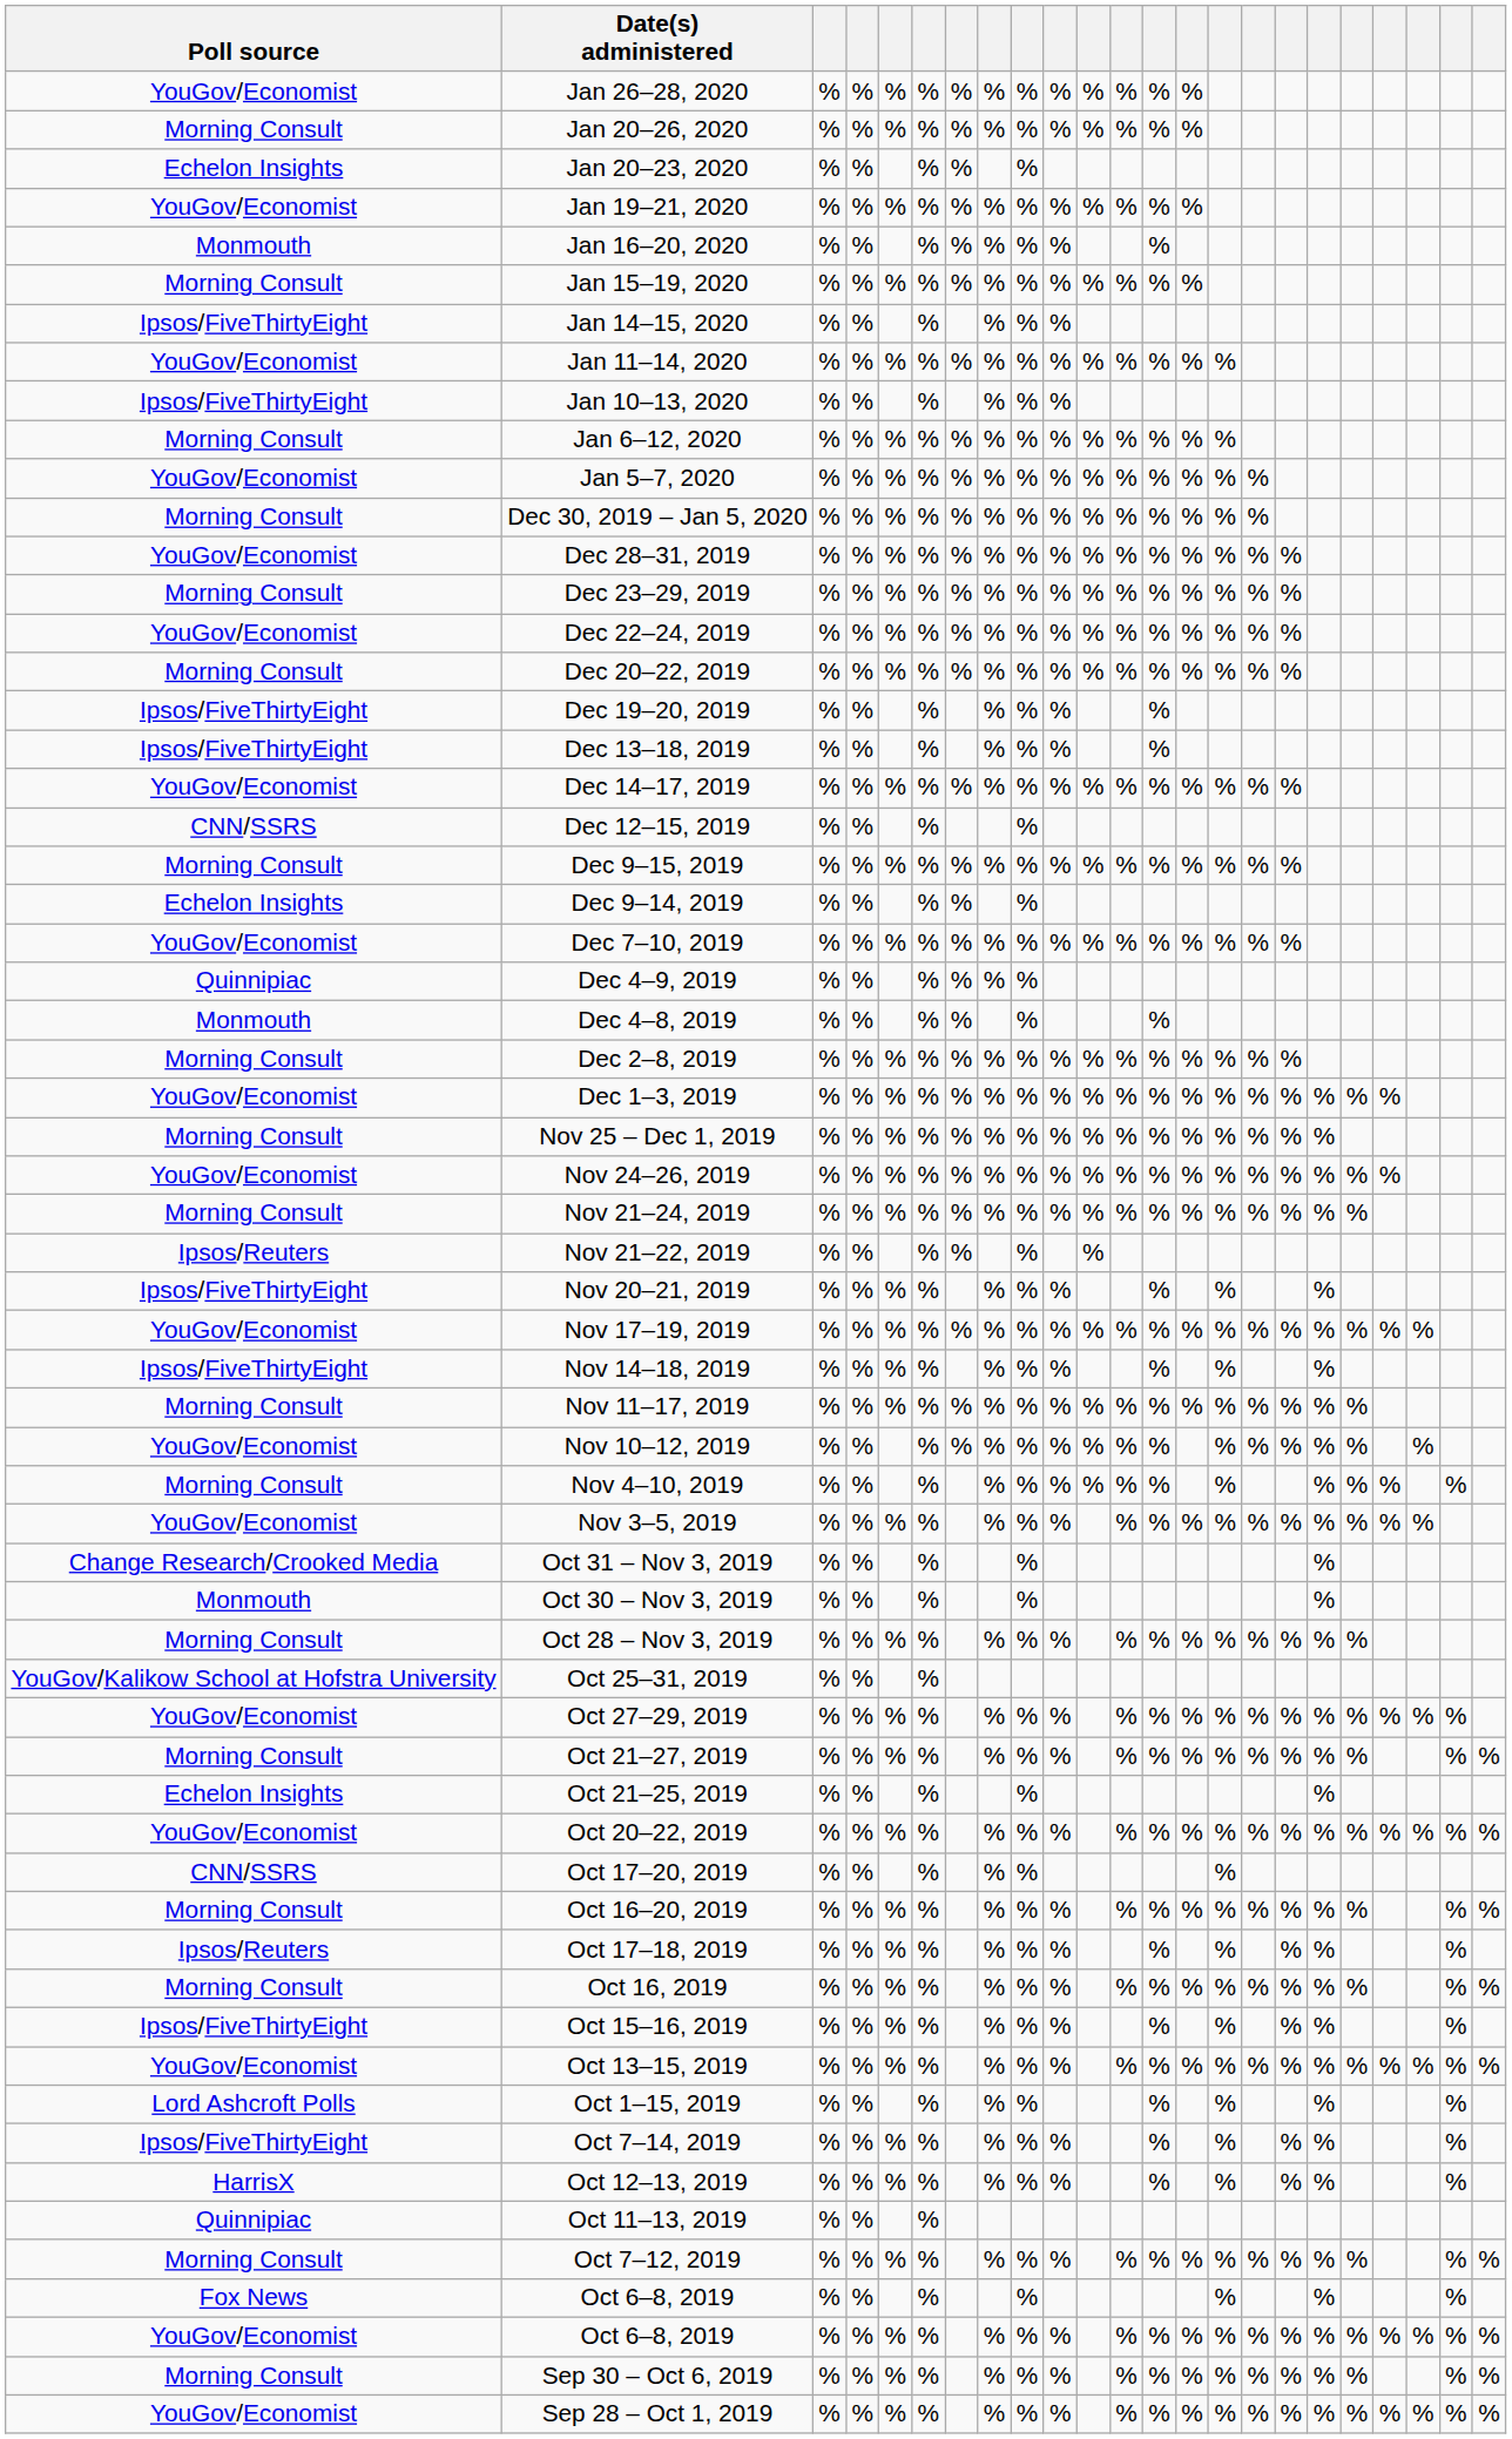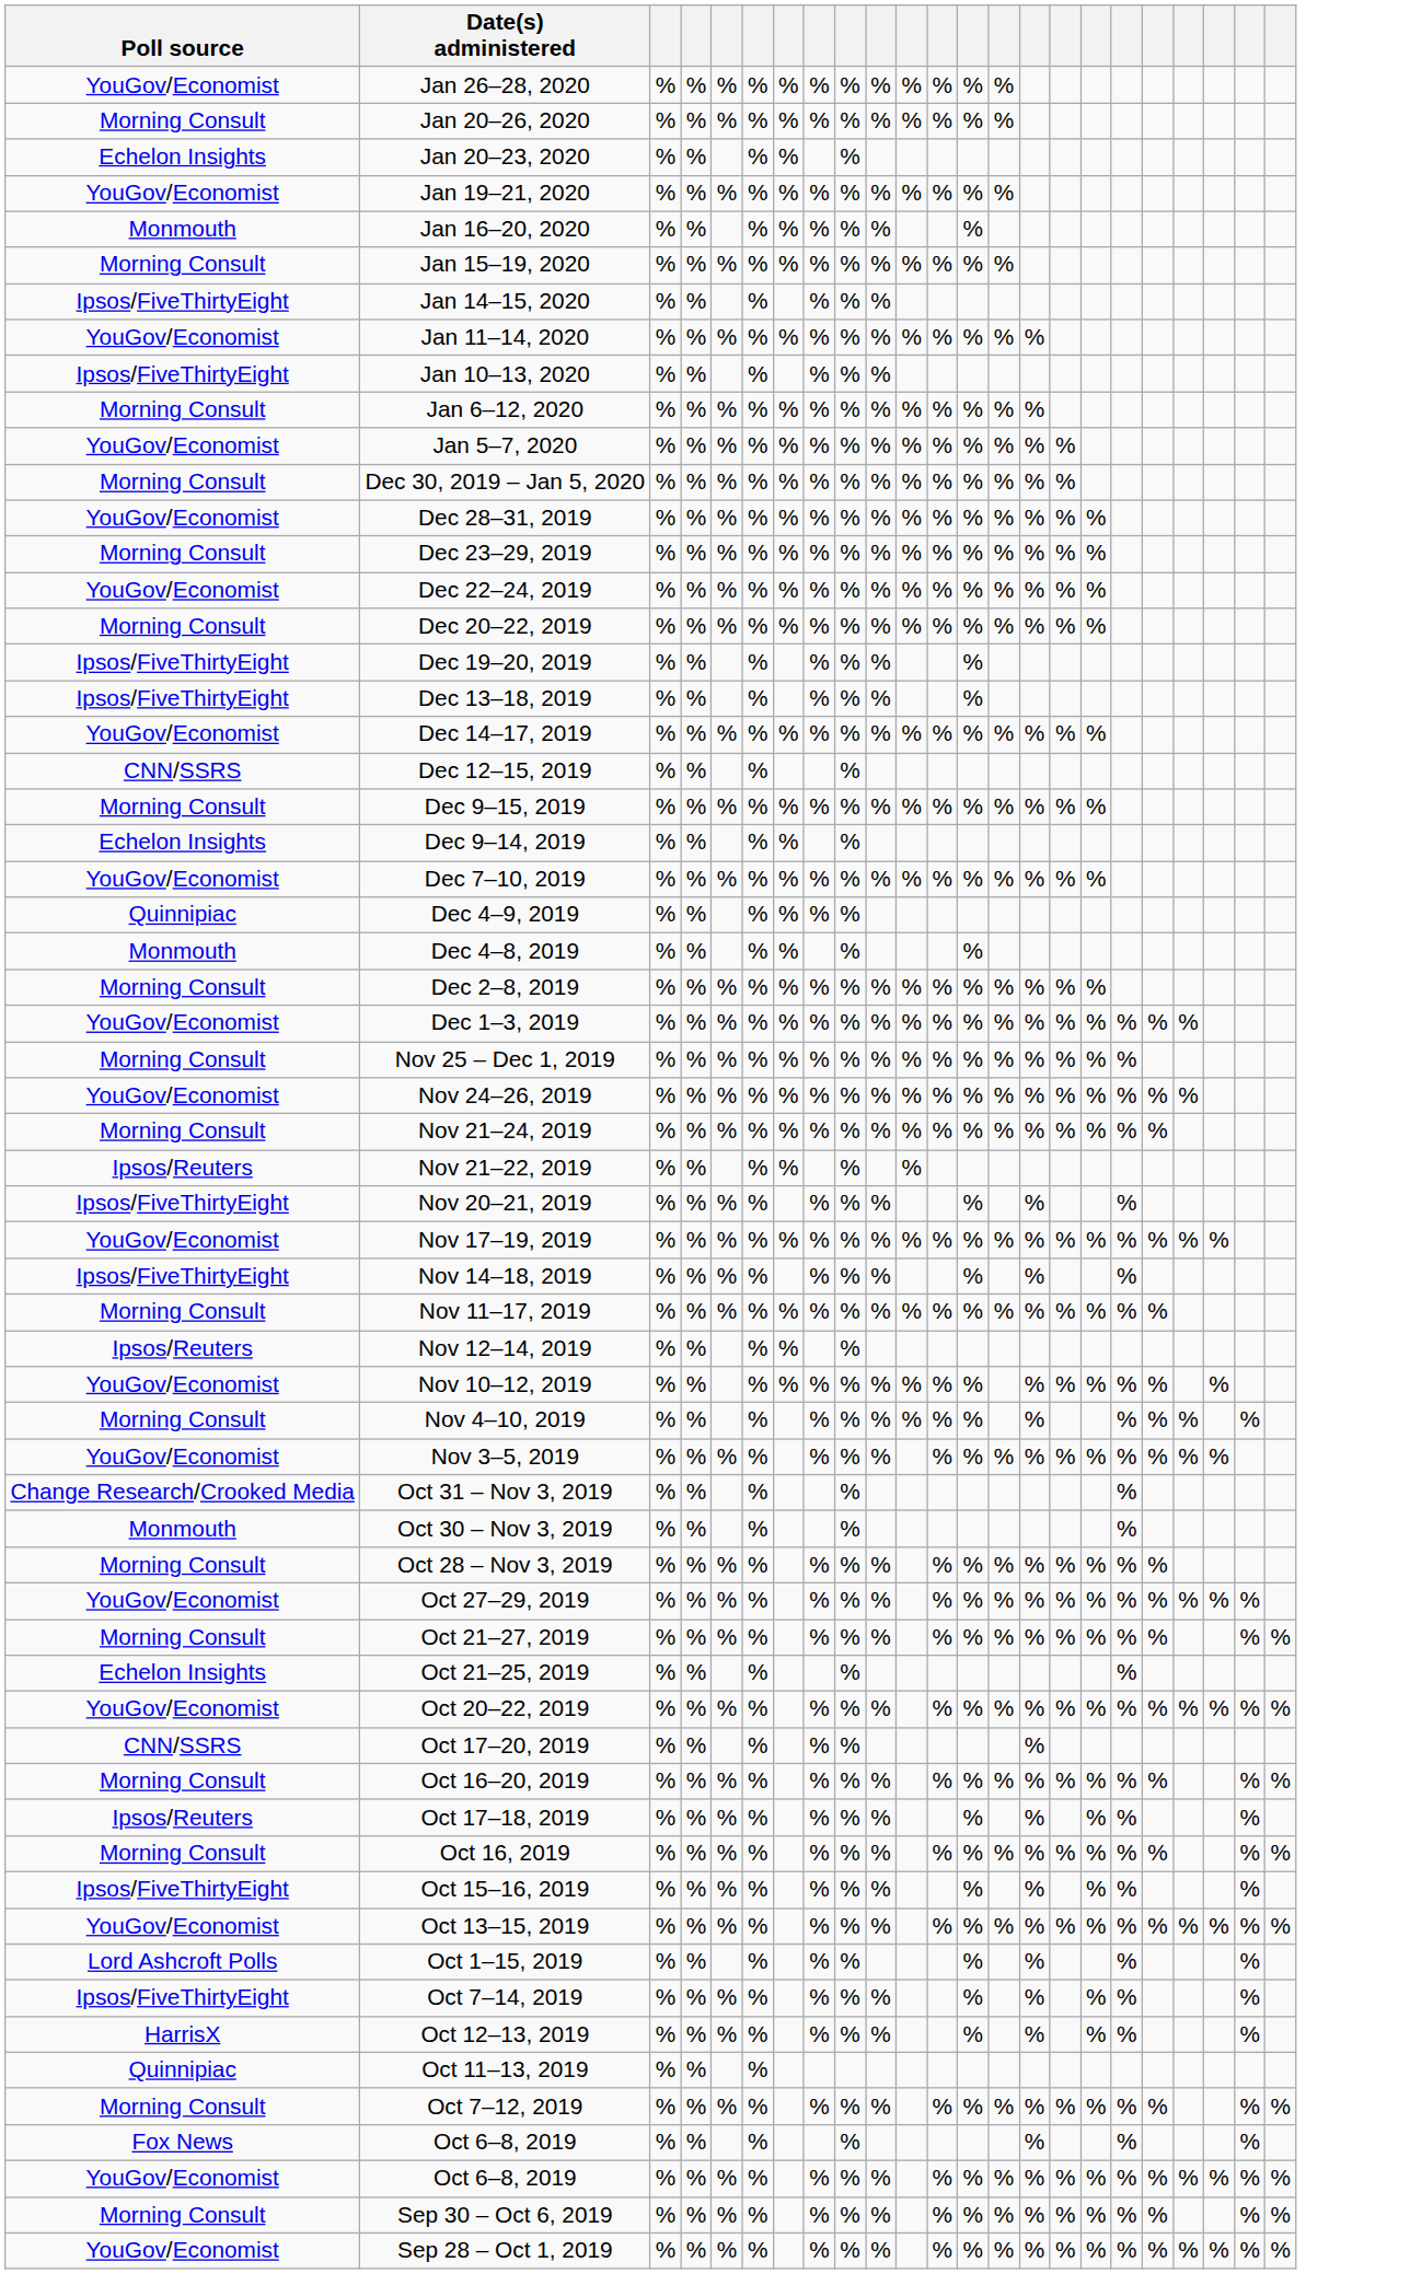+ row: Ipsos/Reuters | Nov 12–14, 2019 | % | % | % | % | %
- row: YouGov/Kalikow School at Hofstra University | Oct 25–31, 2019 | % | % | %
